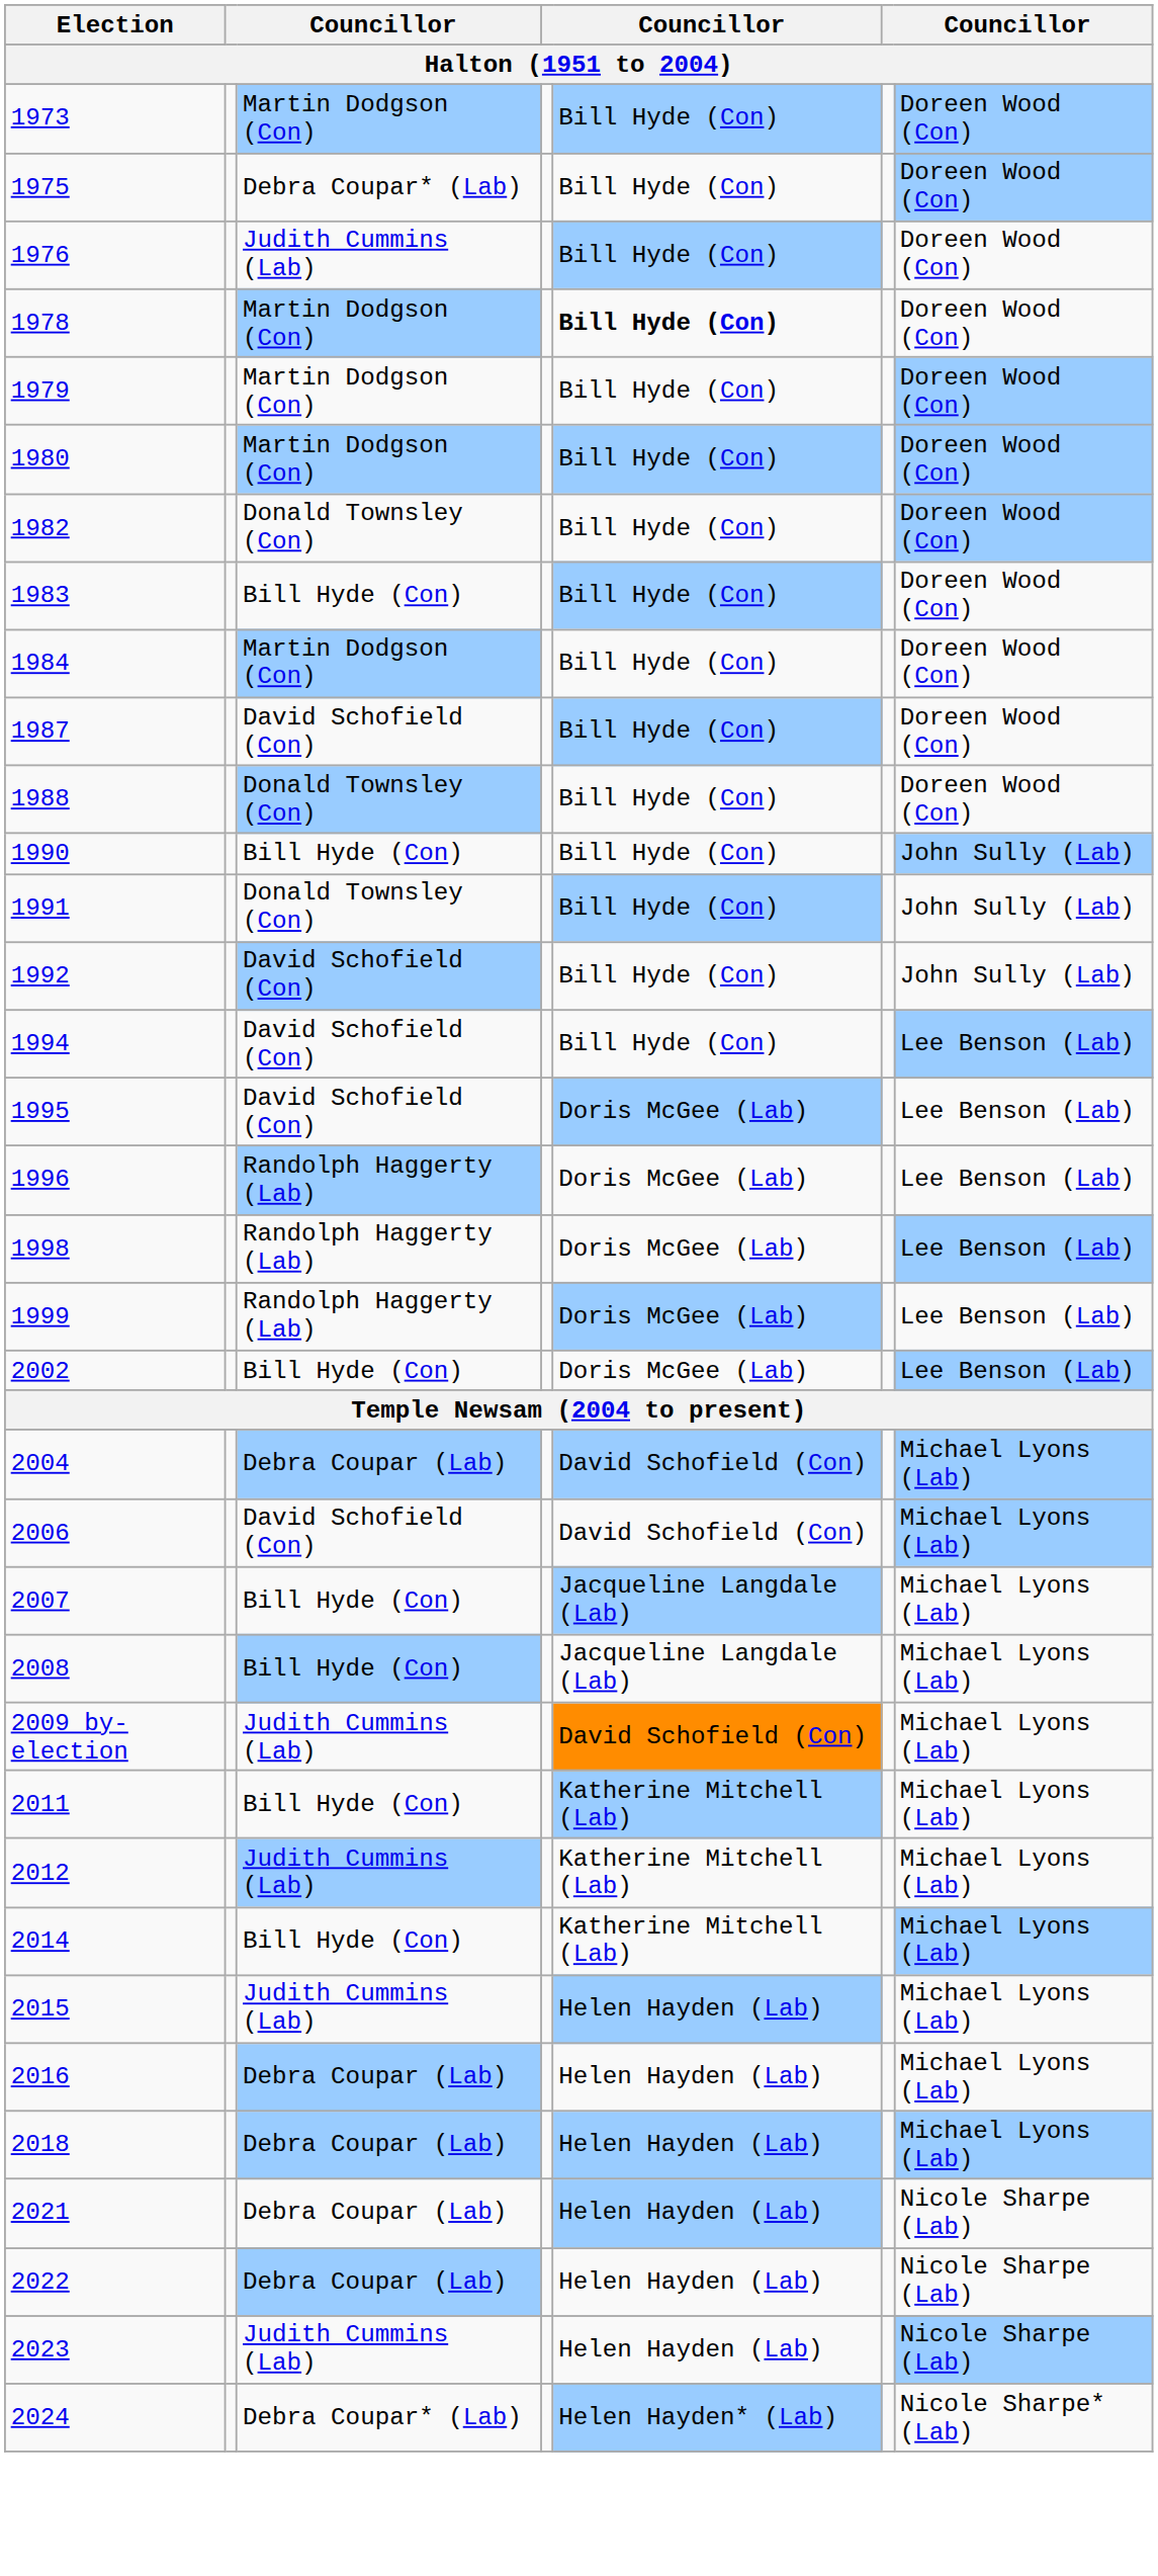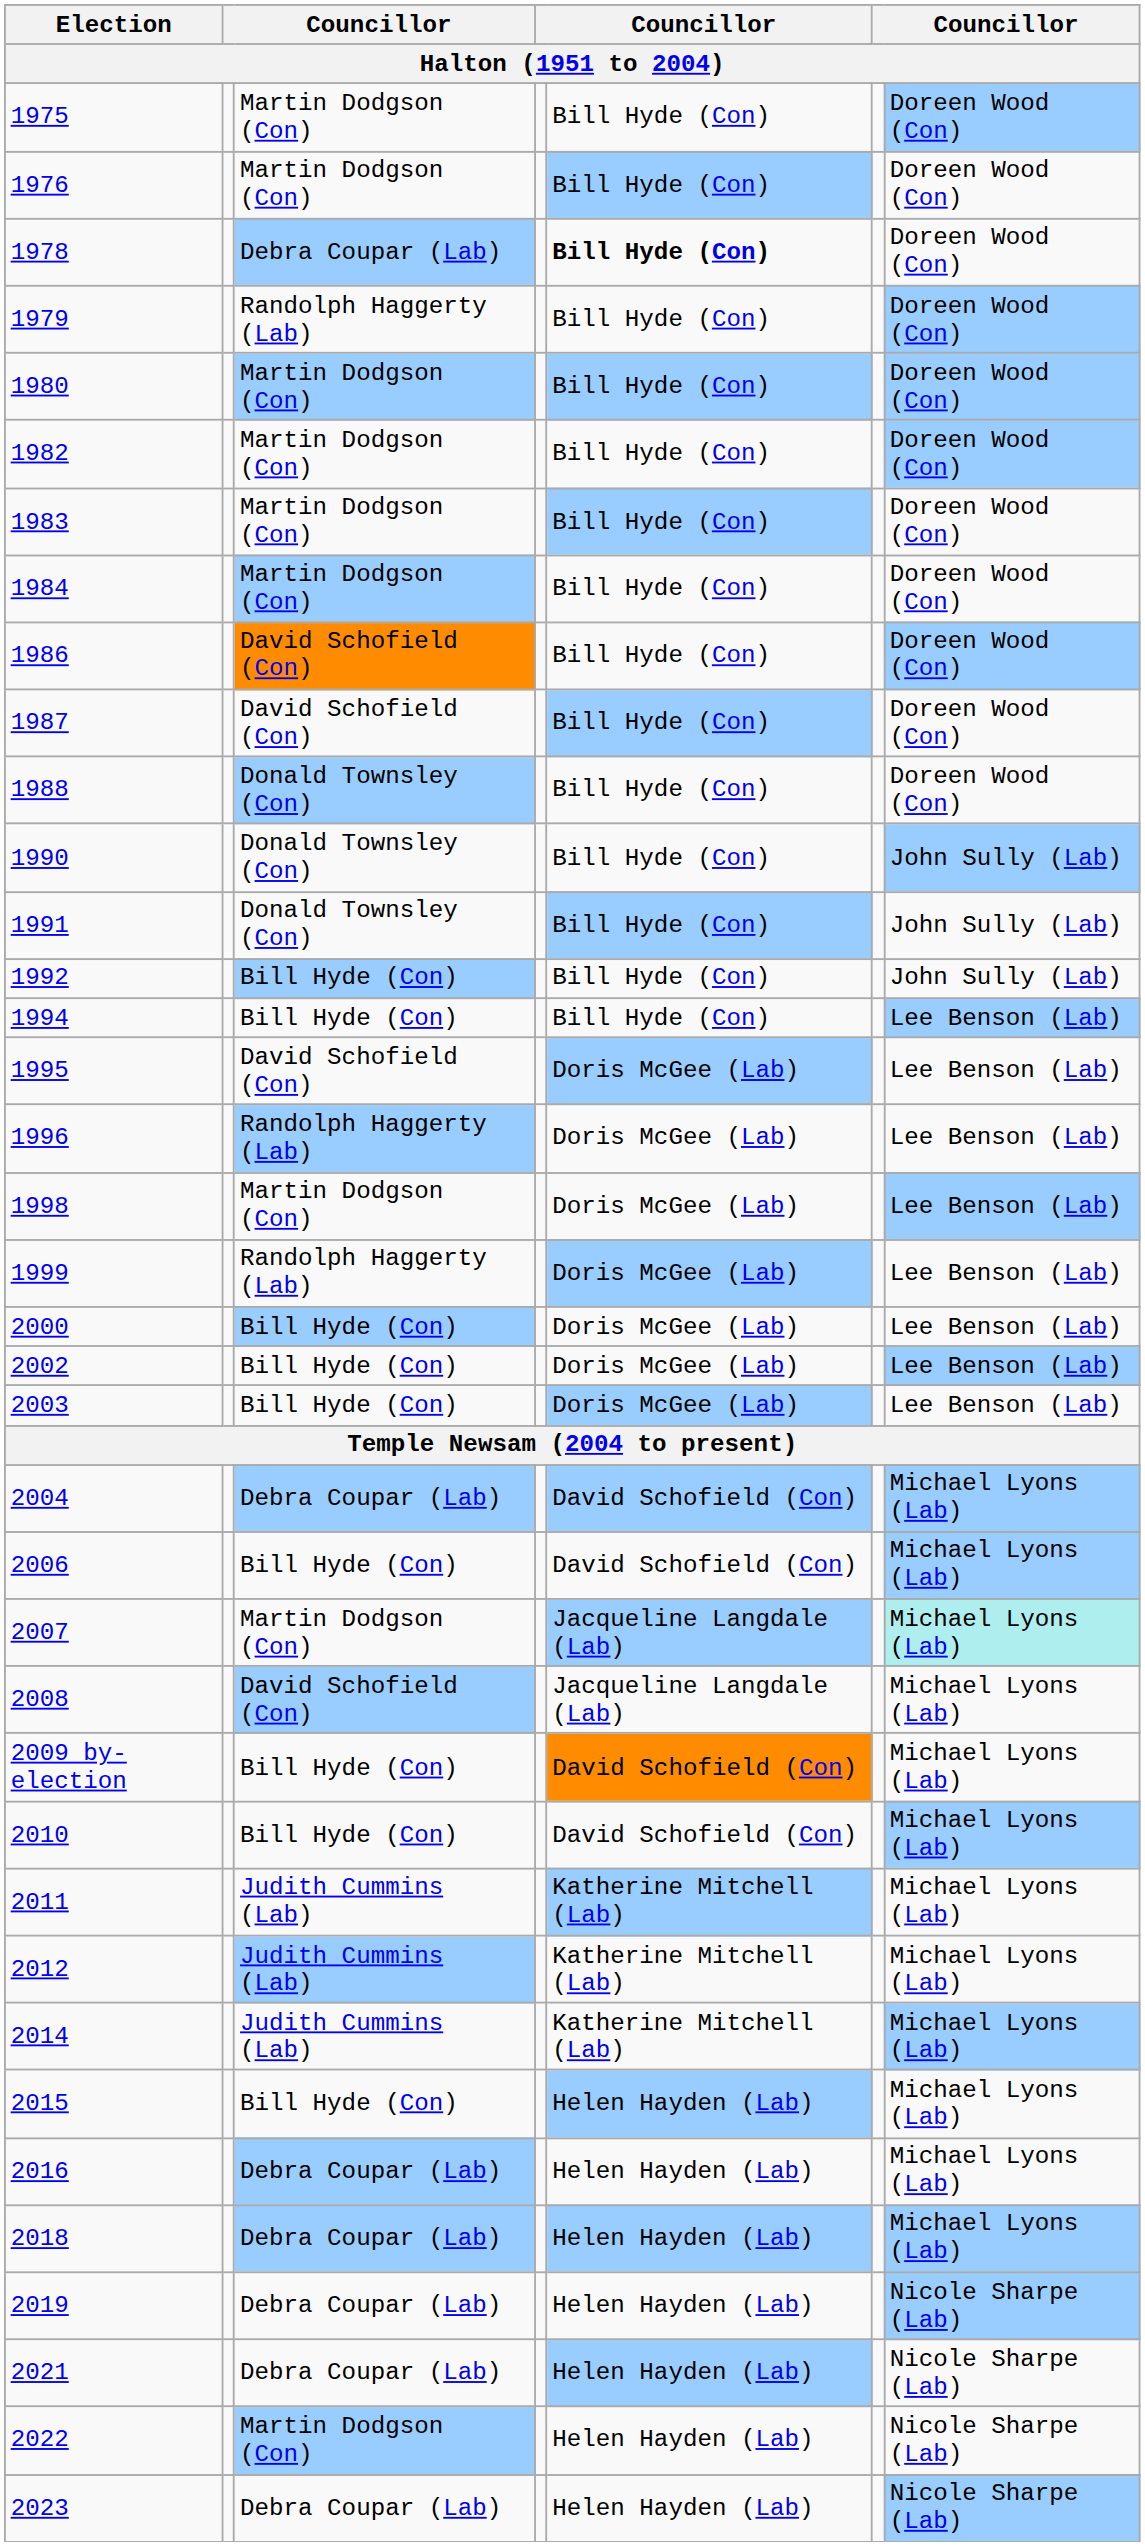- row: 1973 | Martin Dodgson (Con) | Bill Hyde (Con) | Doreen Wood (Con)
1975 | column 3: Debra Coupar* (Lab) -> Martin Dodgson (Con)
1976 | column 3: Judith Cummins (Lab) -> Martin Dodgson (Con)
1978 | column 3: Martin Dodgson (Con) -> Debra Coupar (Lab)
1979 | column 3: Martin Dodgson (Con) -> Randolph Haggerty (Lab)
1982 | column 3: Donald Townsley (Con) -> Martin Dodgson (Con)
1983 | column 3: Bill Hyde (Con) -> Martin Dodgson (Con)
+ row: 1986 | David Schofield (Con) | Bill Hyde (Con) | Doreen Wood (Con)
1990 | column 3: Bill Hyde (Con) -> Donald Townsley (Con)
1992 | column 3: David Schofield (Con) -> Bill Hyde (Con)
1994 | column 3: David Schofield (Con) -> Bill Hyde (Con)
1998 | column 3: Randolph Haggerty (Lab) -> Martin Dodgson (Con)
+ row: 2000 | Bill Hyde (Con) | Doris McGee (Lab) | Lee Benson (Lab)
+ row: 2003 | Bill Hyde (Con) | Doris McGee (Lab) | Lee Benson (Lab)
2006 | column 3: David Schofield (Con) -> Bill Hyde (Con)
2007 | column 3: Bill Hyde (Con) -> Martin Dodgson (Con)
2007 | column 7: no background -> paleturquoise background
2008 | column 3: Bill Hyde (Con) -> David Schofield (Con)
2009 by-election | column 3: Judith Cummins (Lab) -> Bill Hyde (Con)
+ row: 2010 | Bill Hyde (Con) | David Schofield (Con) | Michael Lyons (Lab)
2011 | column 3: Bill Hyde (Con) -> Judith Cummins (Lab)
2014 | column 3: Bill Hyde (Con) -> Judith Cummins (Lab)
2015 | column 3: Judith Cummins (Lab) -> Bill Hyde (Con)
+ row: 2019 | Debra Coupar (Lab) | Helen Hayden (Lab) | Nicole Sharpe (Lab)
2022 | column 3: Debra Coupar (Lab) -> Martin Dodgson (Con)
2023 | column 3: Judith Cummins (Lab) -> Debra Coupar (Lab)
- row: 2024 | Debra Coupar* (Lab) | Helen Hayden* (Lab) | Nicole Sharpe*(Lab)
